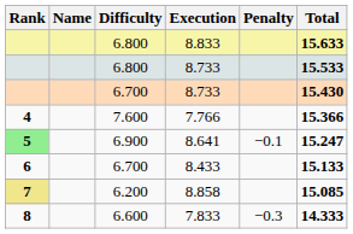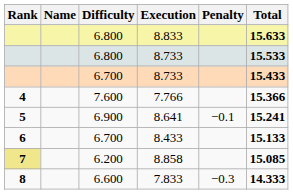6.700 / 8.733 | Total: 15.430 -> 15.433
8.641 | Rank: lightgreen background -> no background
8.641 | Total: 15.247 -> 15.241
